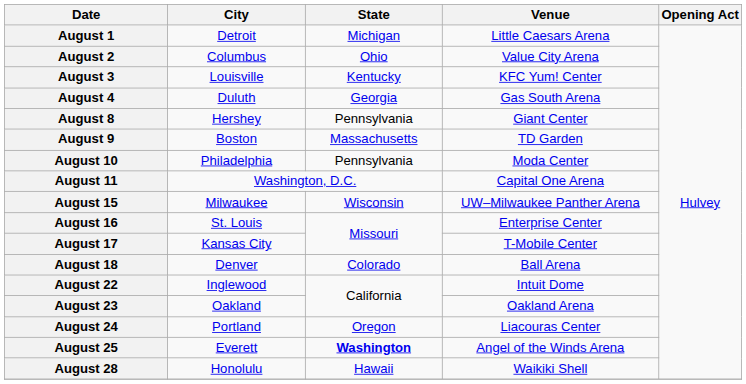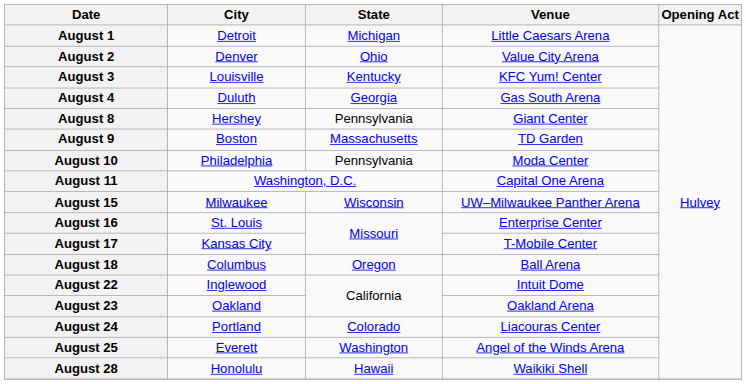August 2 | City: Columbus -> Denver
August 18 | City: Denver -> Columbus
August 18 | State: Colorado -> Oregon
August 24 | State: Oregon -> Colorado
August 25 | State: bold -> normal
